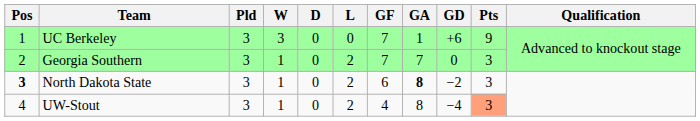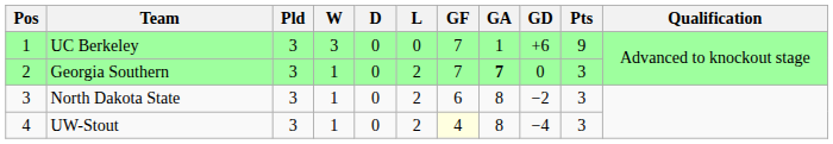Georgia Southern | GA: normal -> bold
North Dakota State | Pos: bold -> normal
North Dakota State | GA: bold -> normal
UW-Stout | GF: no background -> lightyellow background
UW-Stout | Pts: lightsalmon background -> no background
